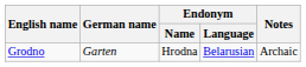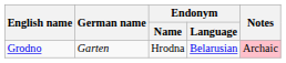Grodno | Notes: no background -> pink background
